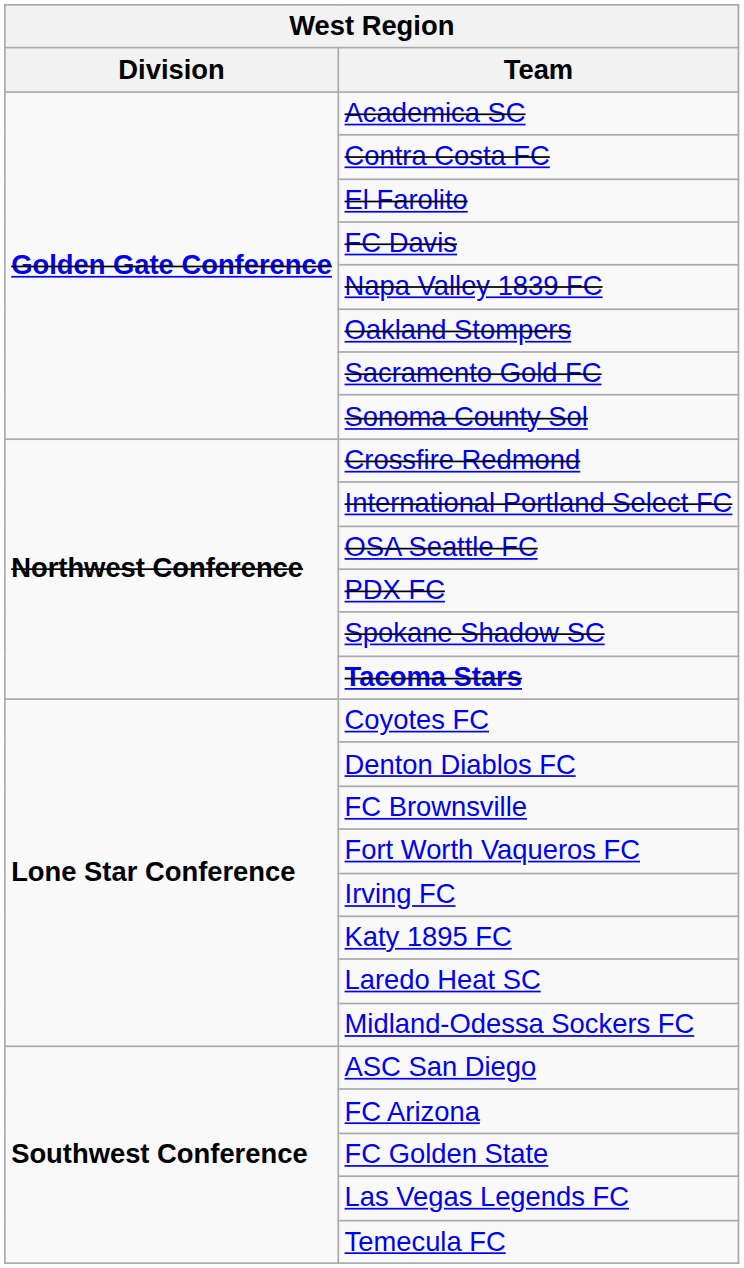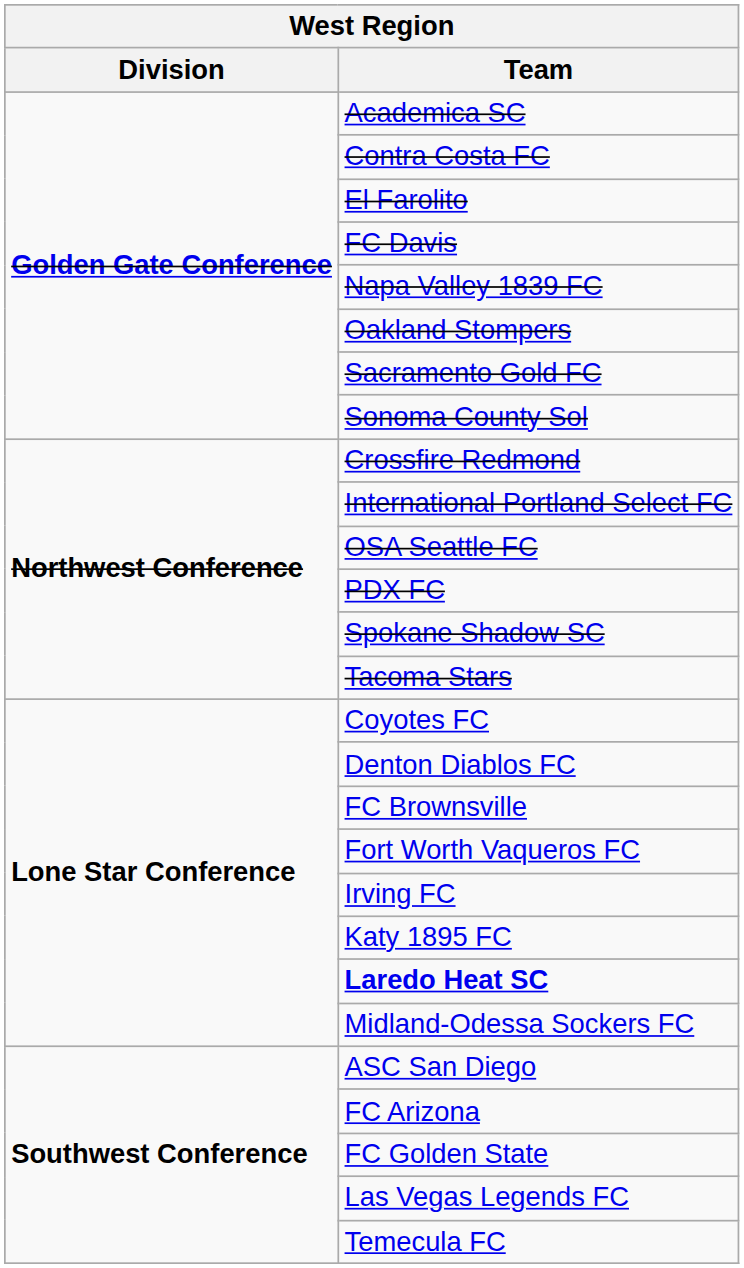Tacoma Stars | Team: bold -> normal
Laredo Heat SC | Team: normal -> bold
